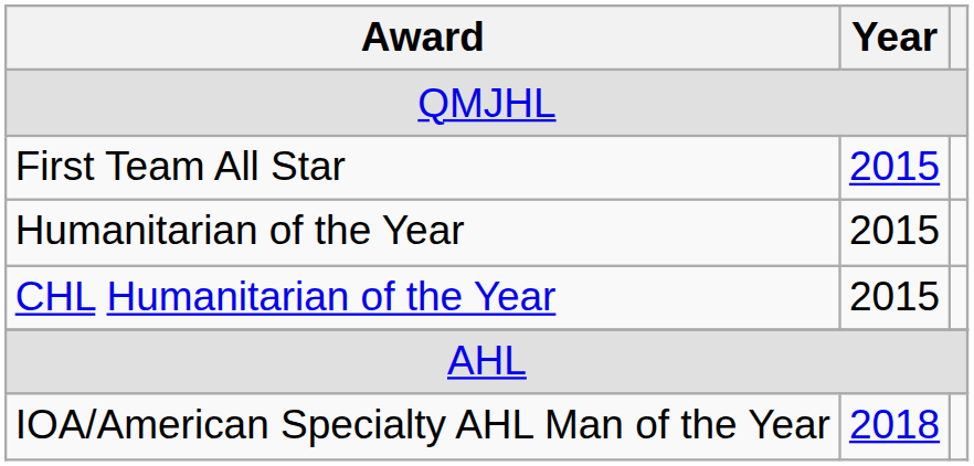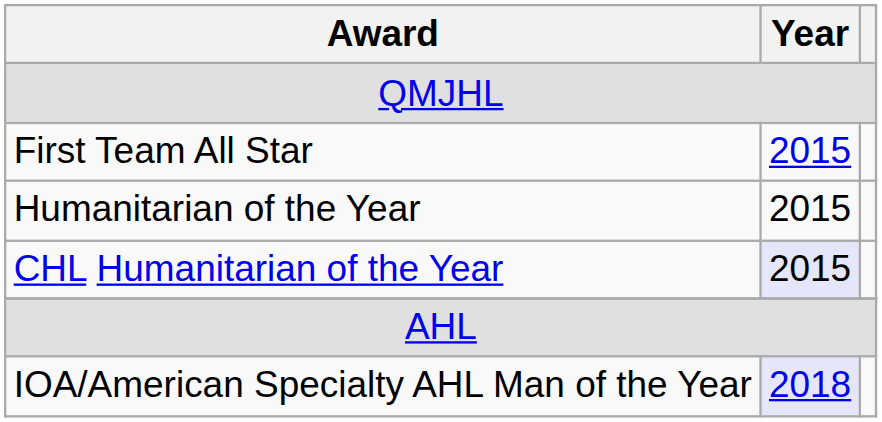CHL Humanitarian of the Year | Year: no background -> lavender background
IOA/American Specialty AHL Man of the Year | Year: no background -> lavender background
